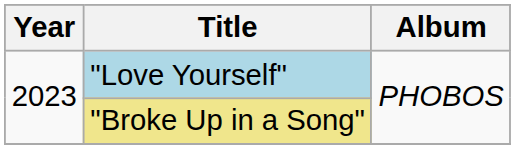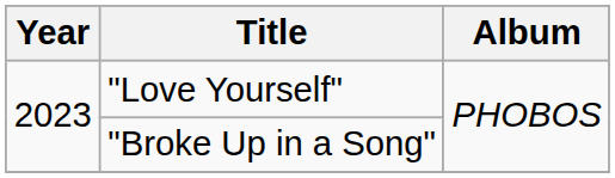"Love Yourself" | Title: lightblue background -> no background
"Broke Up in a Song" | Title: khaki background -> no background
